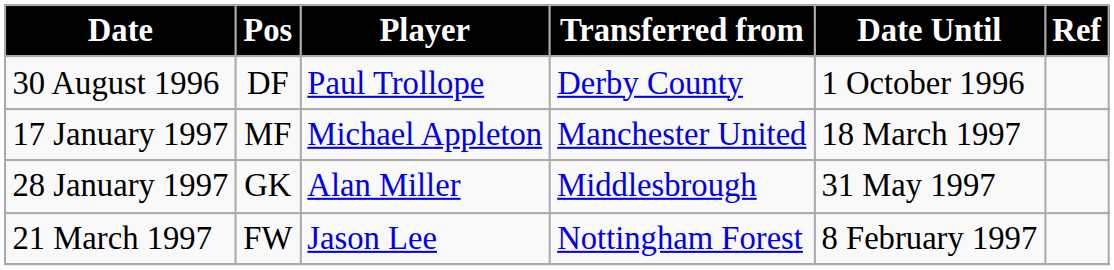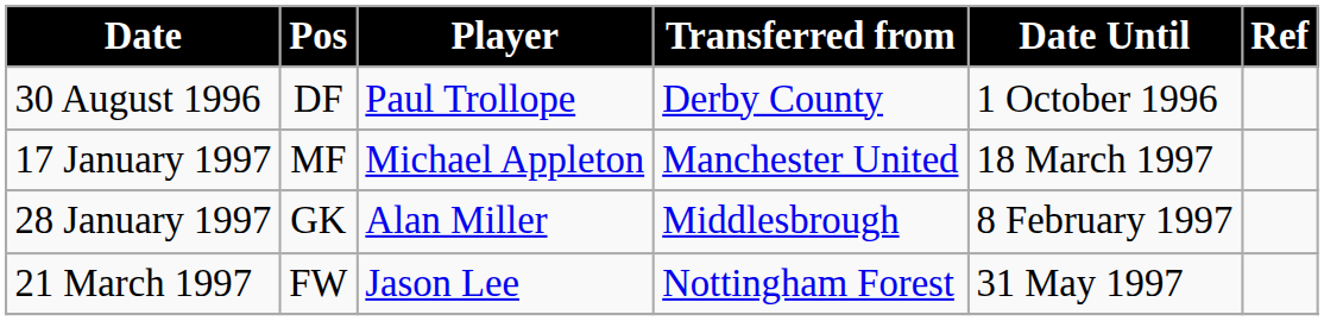28 January 1997 | Date Until: 31 May 1997 -> 8 February 1997
21 March 1997 | Date Until: 8 February 1997 -> 31 May 1997
